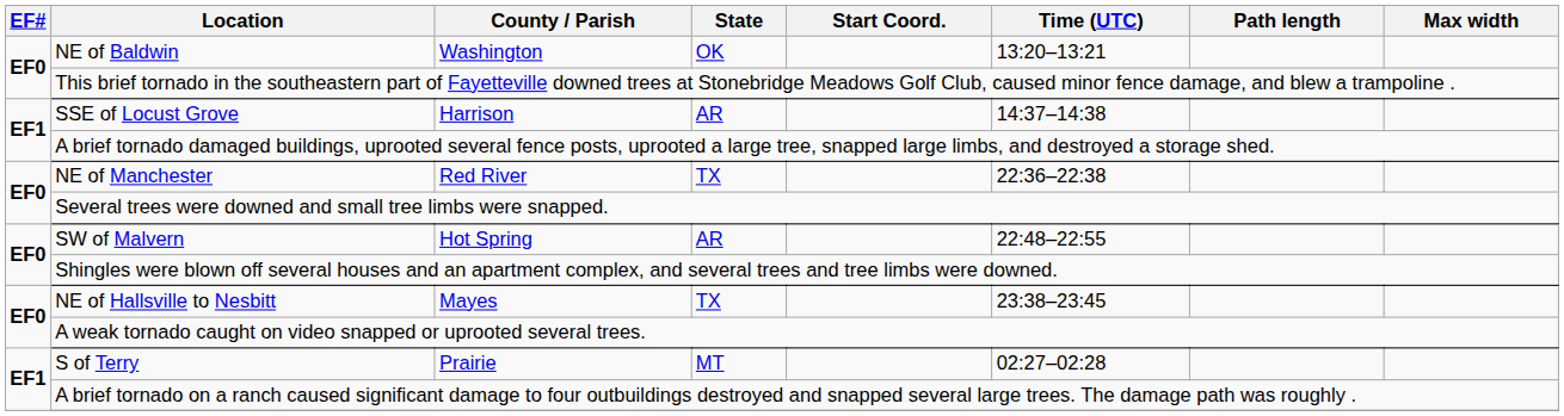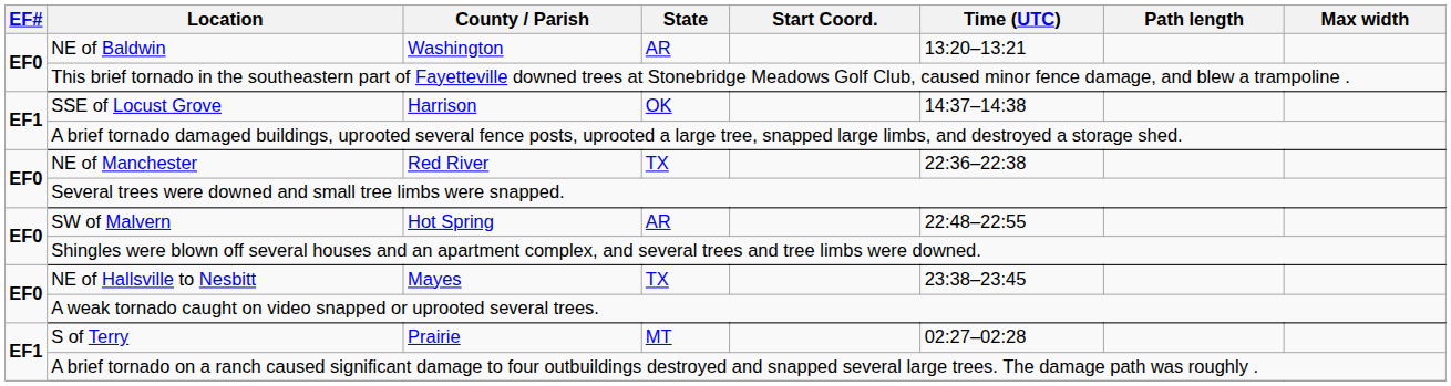NE of Baldwin | State: OK -> AR
SSE of Locust Grove | State: AR -> OK
